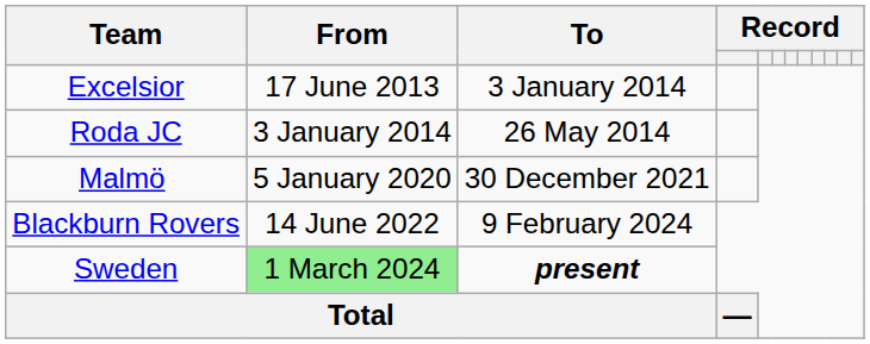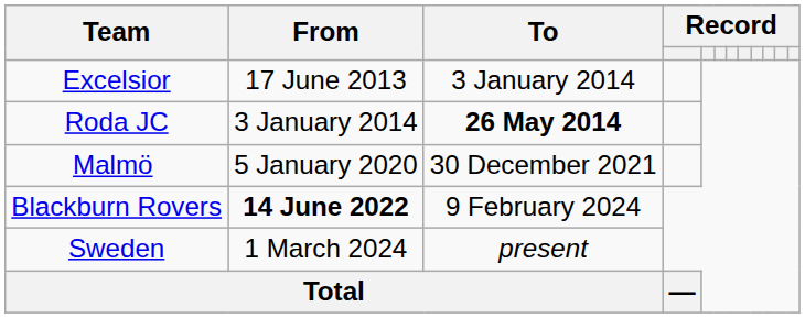Roda JC | To: normal -> bold
Blackburn Rovers | From: normal -> bold
Sweden | From: lightgreen background -> no background
Sweden | To: bold -> normal
